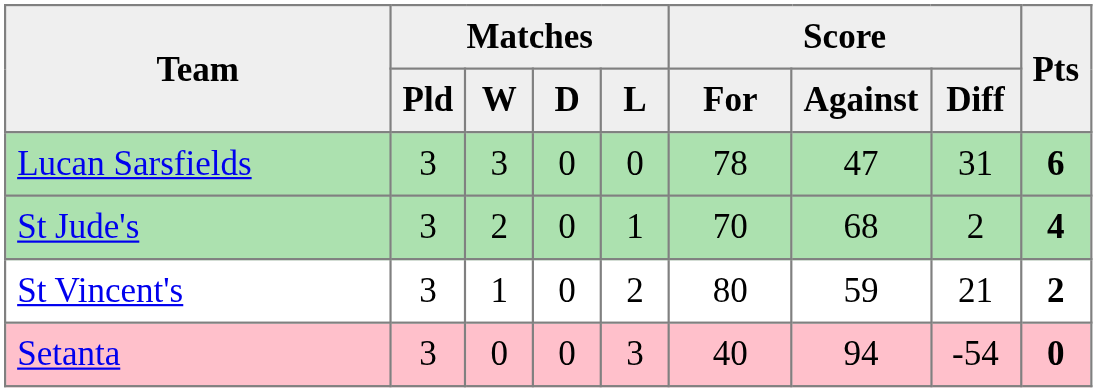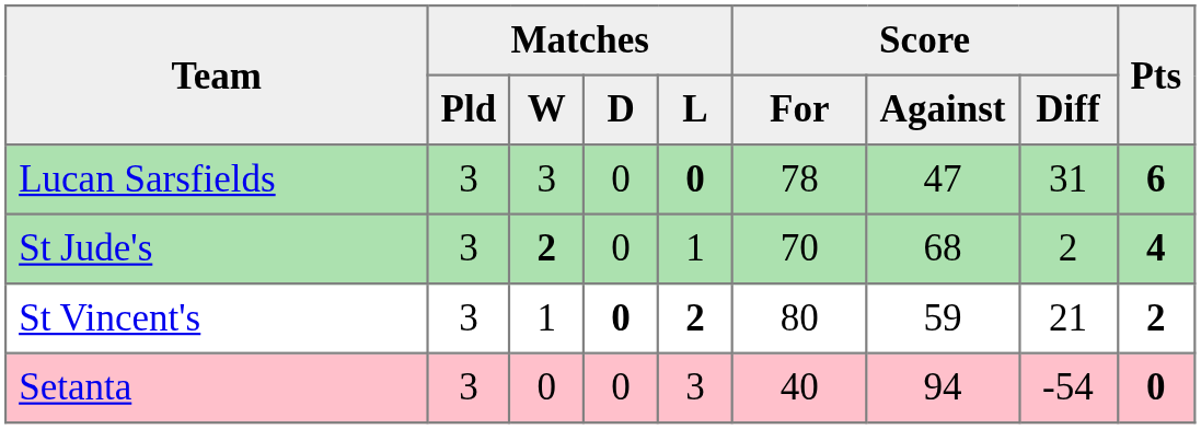Lucan Sarsfields | Matches / L: normal -> bold
St Jude's | Matches / W: normal -> bold
St Vincent's | Matches / D: normal -> bold
St Vincent's | Matches / L: normal -> bold
